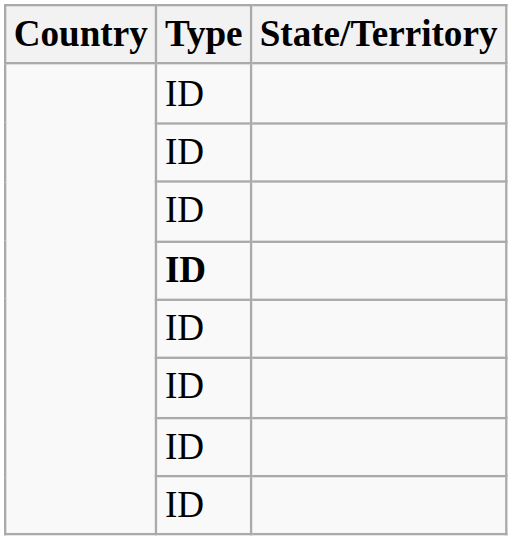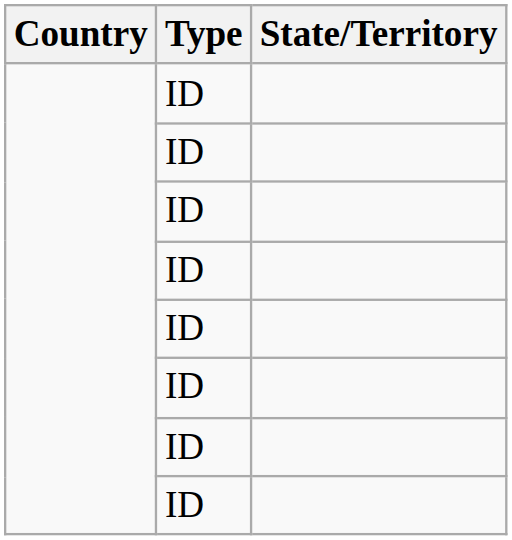row 5 | Type: bold -> normal
